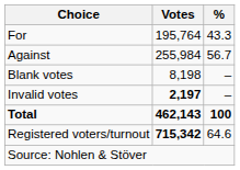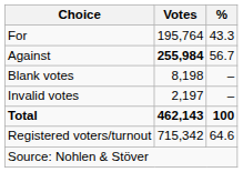Against | Votes: normal -> bold
Invalid votes | Votes: bold -> normal
Registered voters/turnout | Votes: bold -> normal
